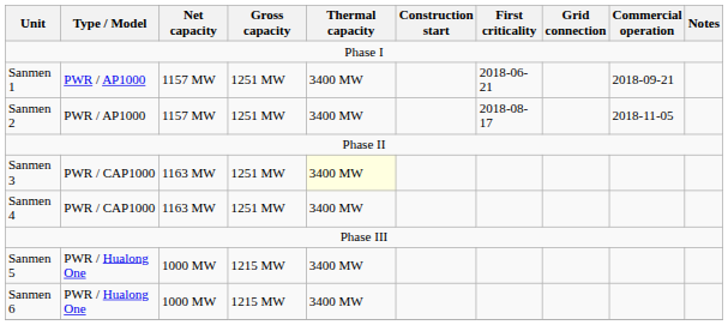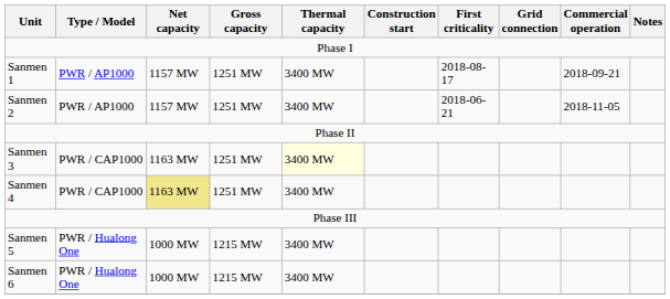Sanmen 1 | First criticality: 2018-06-21 -> 2018-08-17
Sanmen 2 | First criticality: 2018-08-17 -> 2018-06-21
Sanmen 4 | Net capacity: no background -> khaki background
